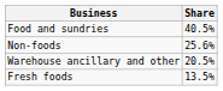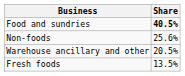Food and sundries | Share: normal -> bold
